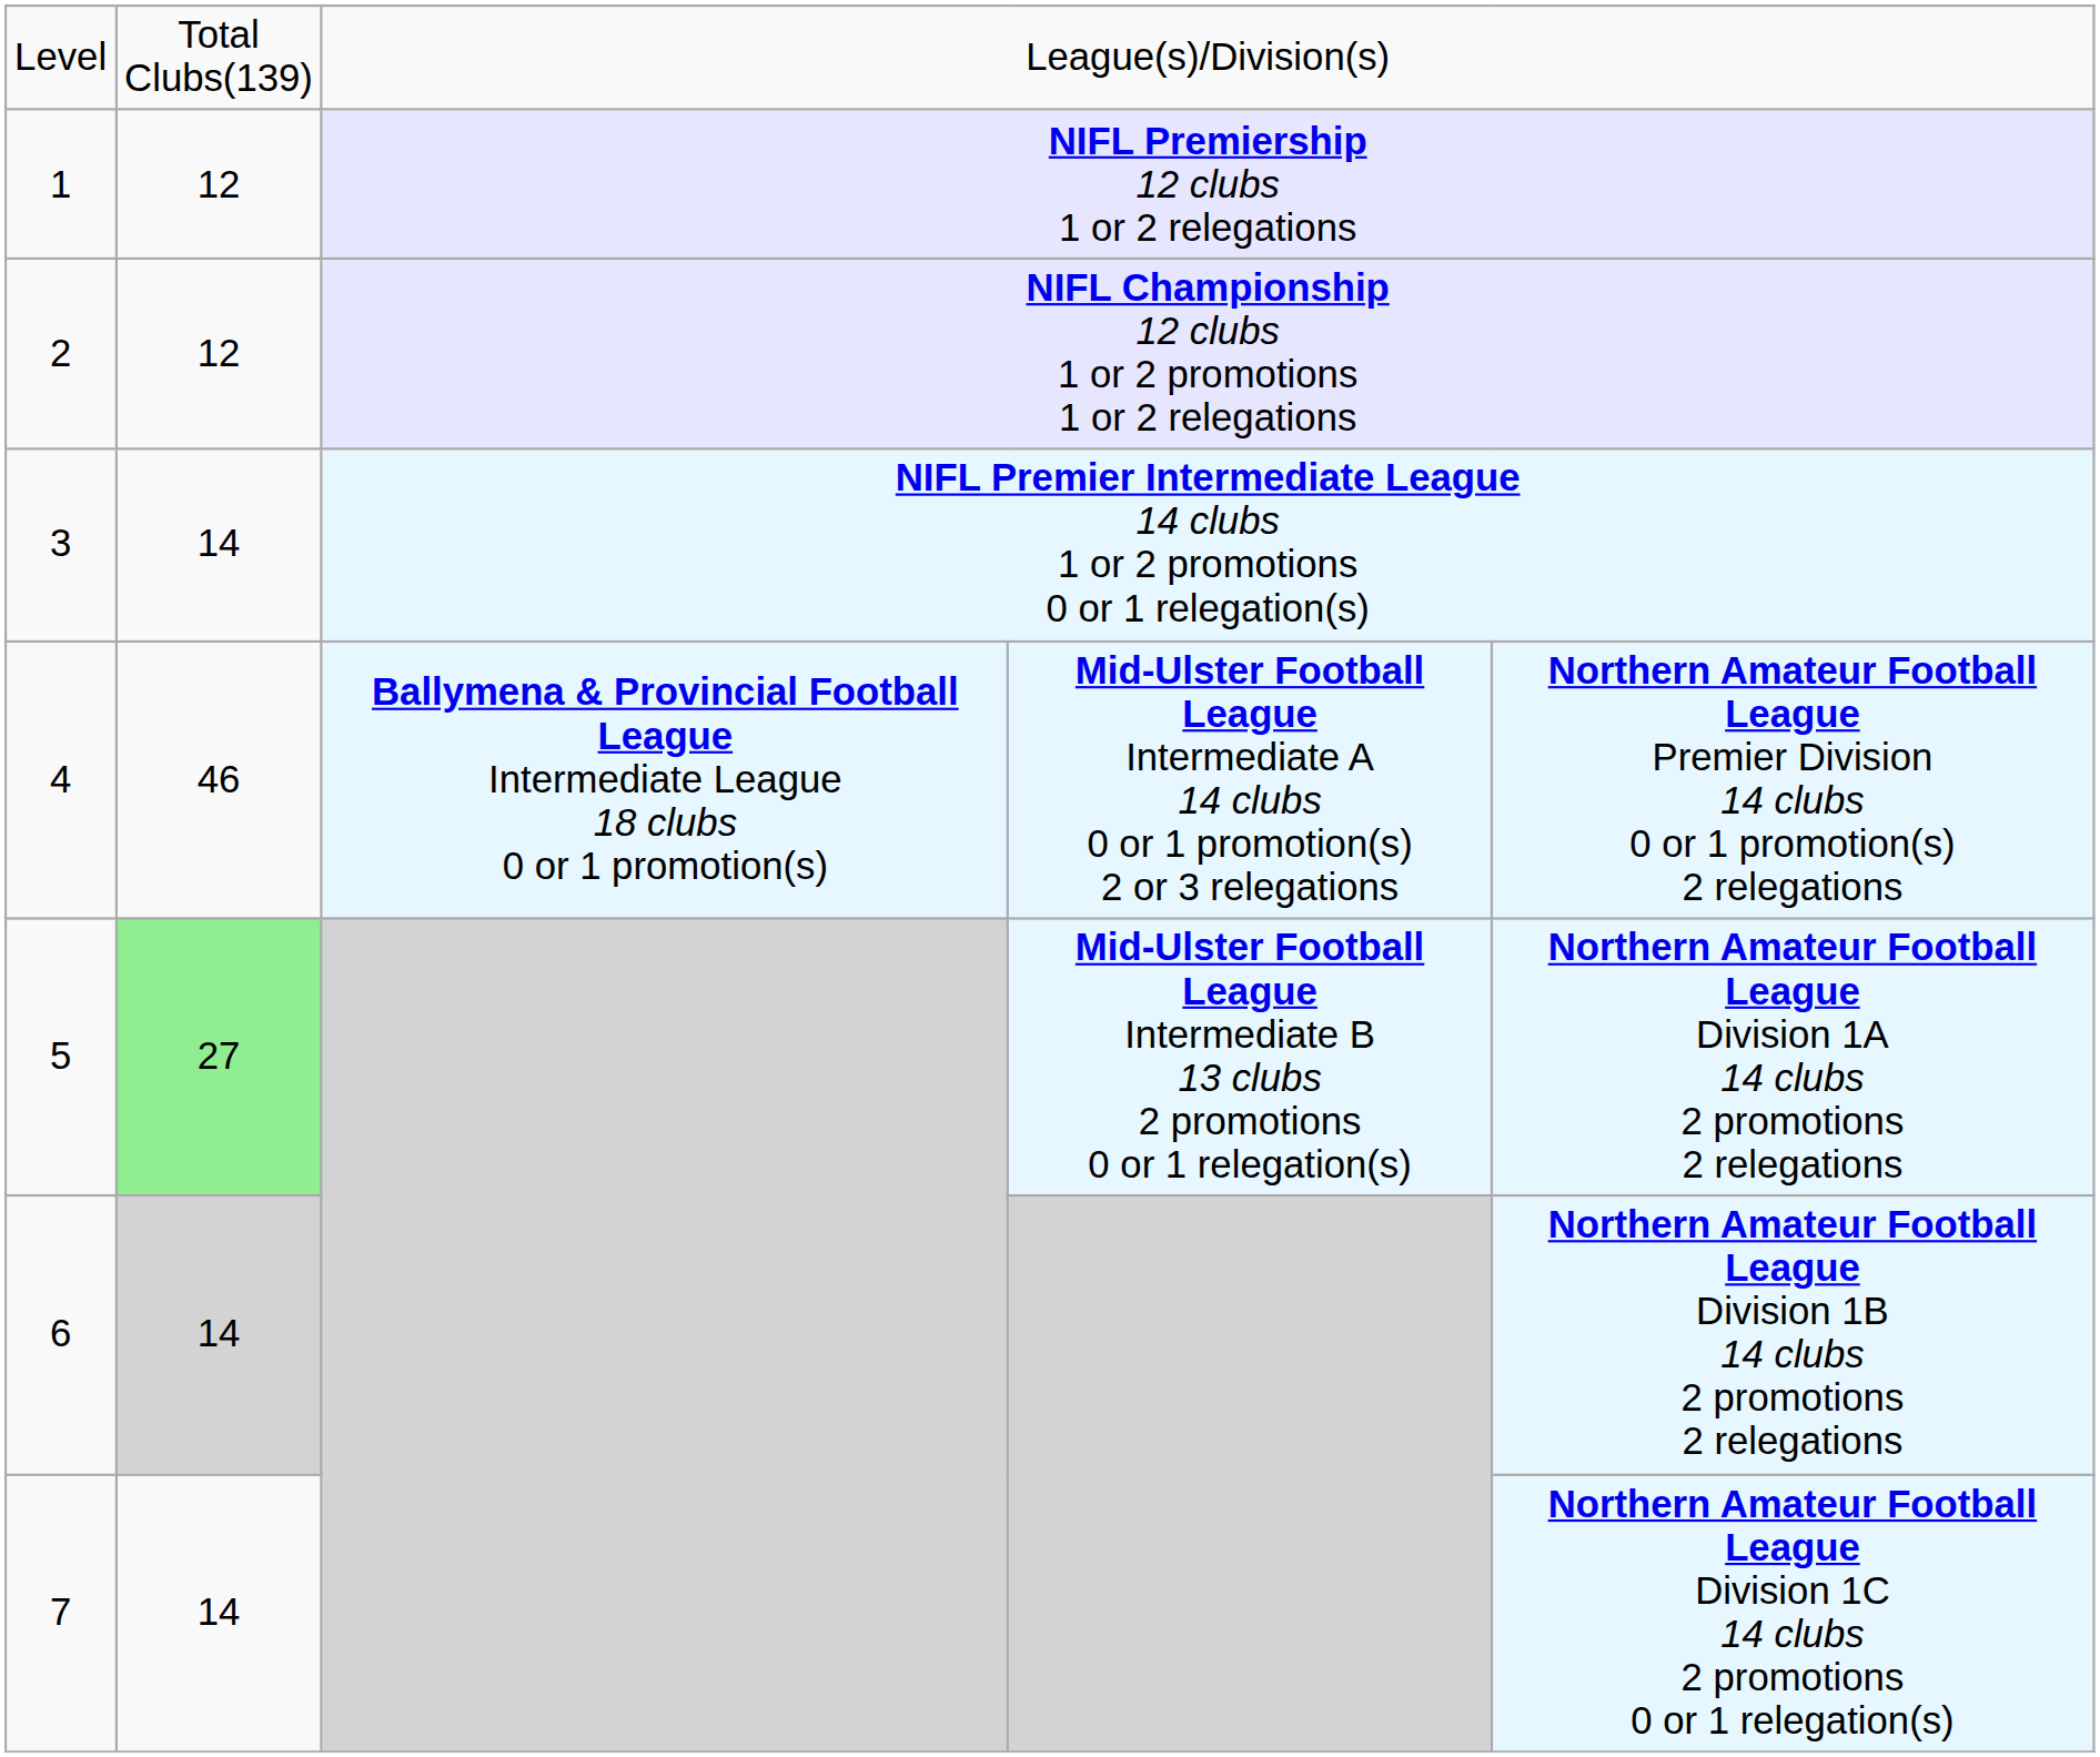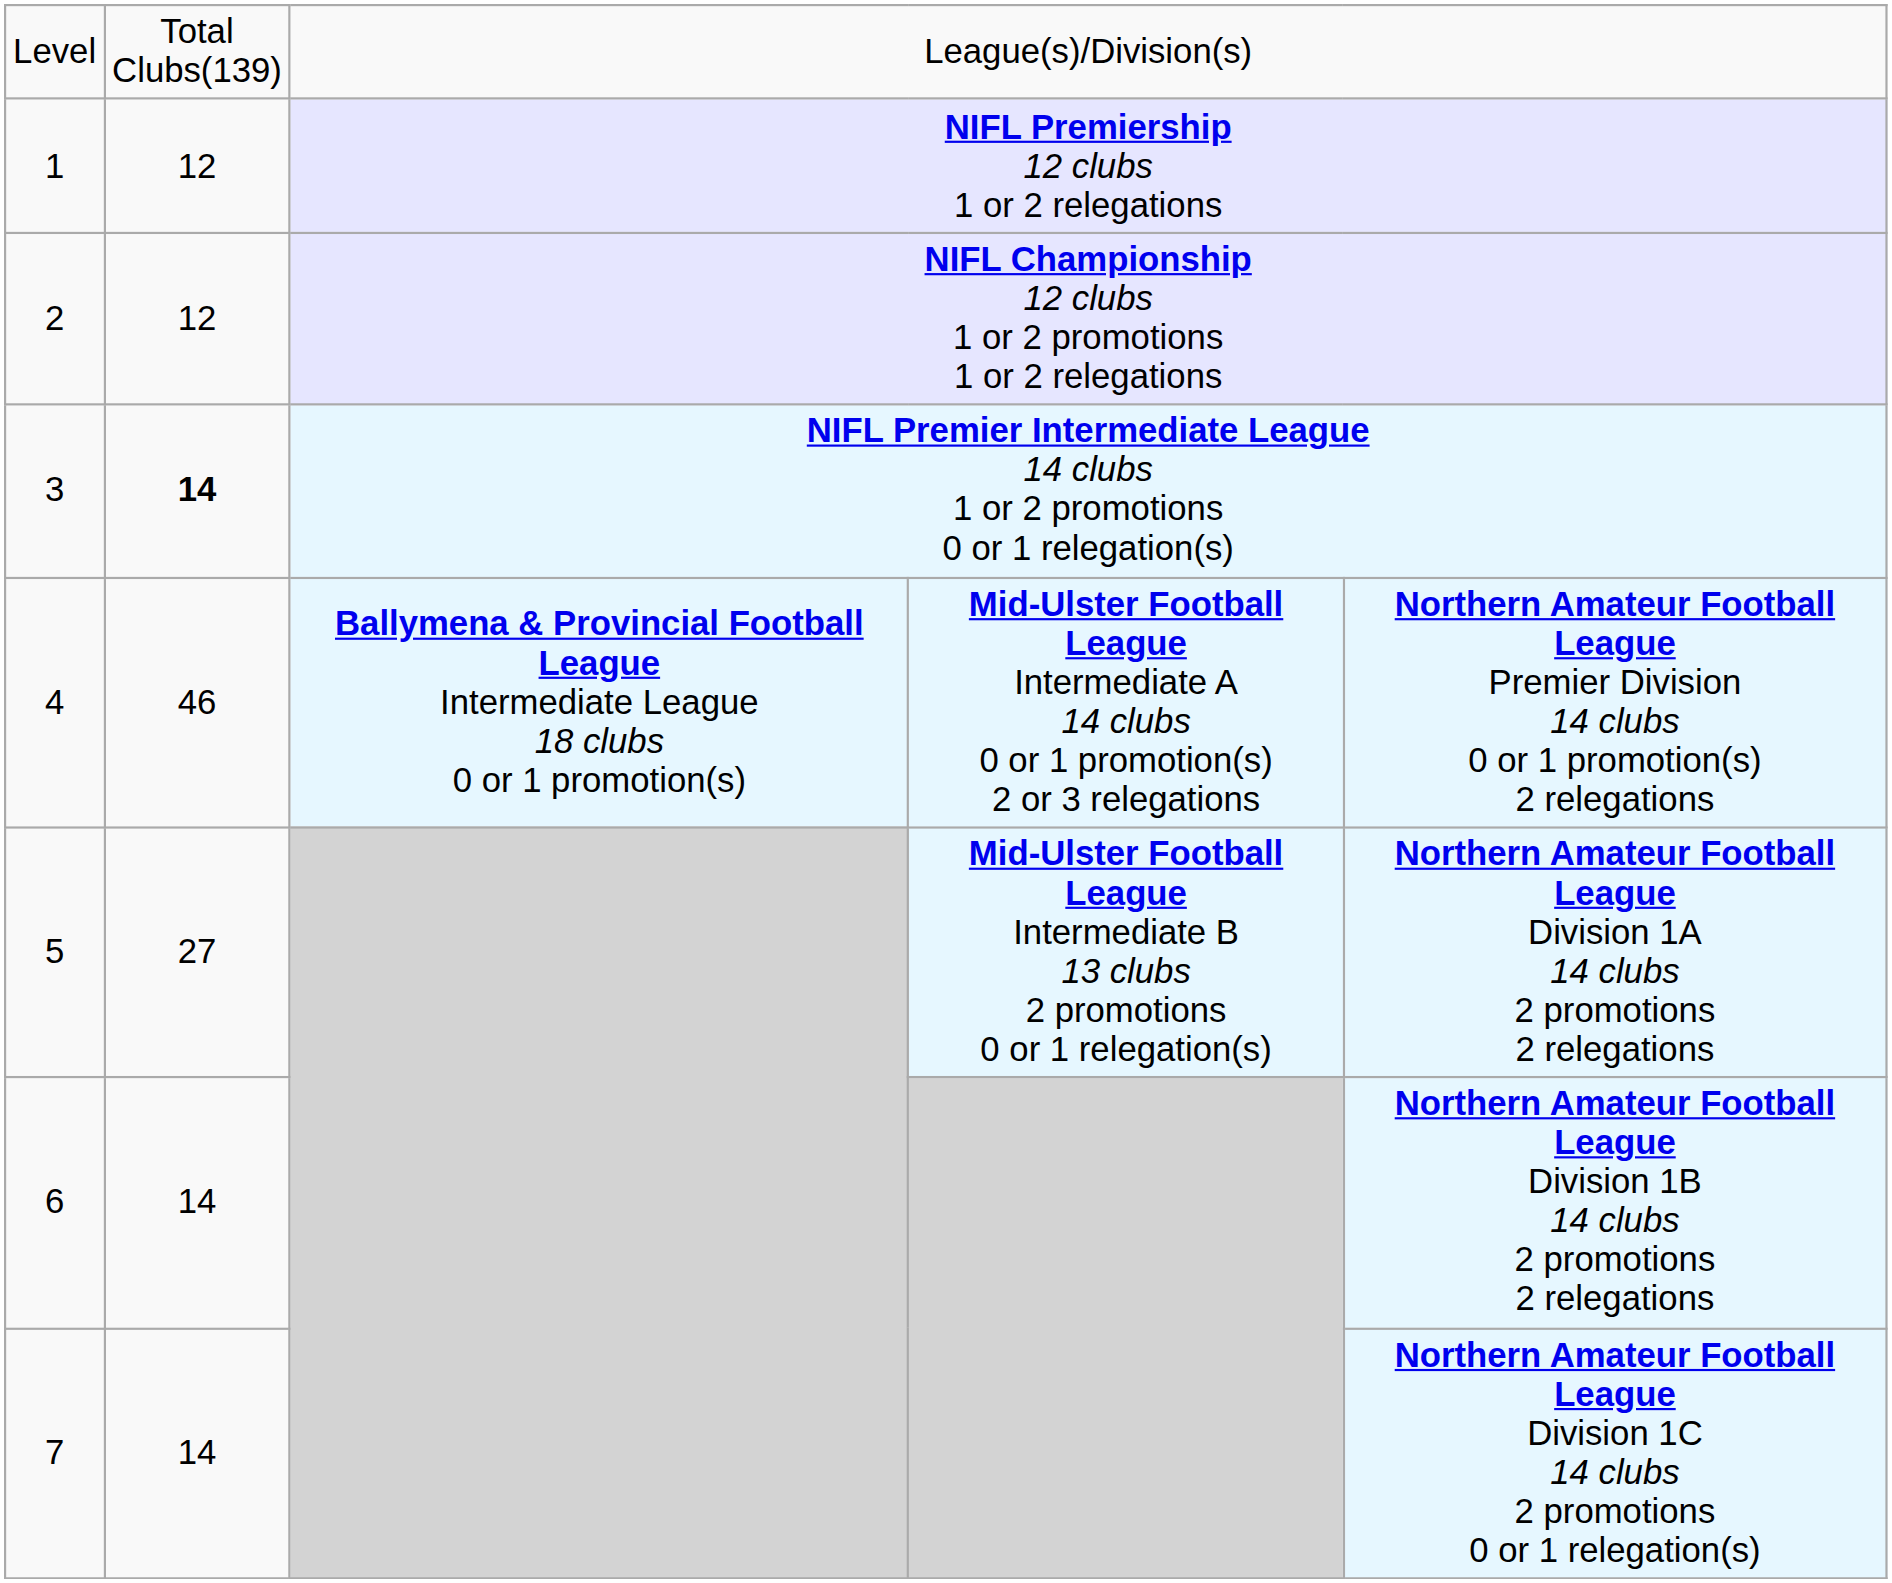3 | column 2: normal -> bold
5 | column 2: lightgreen background -> no background
6 | column 2: lightgrey background -> no background
